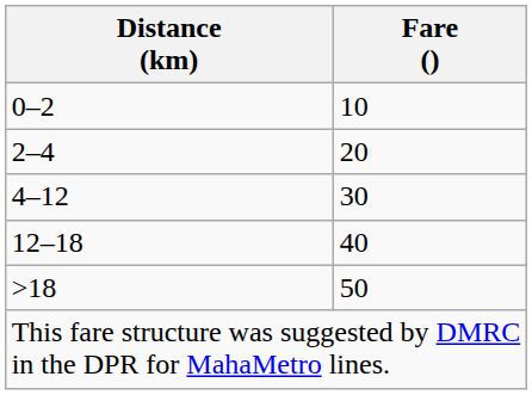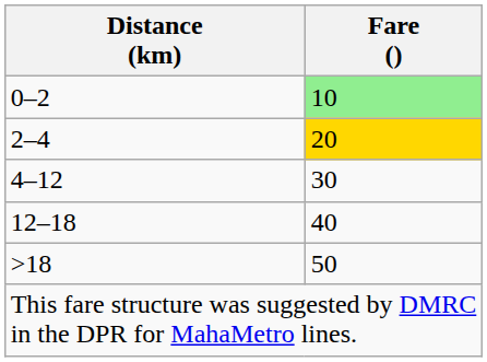0–2 | Fare (): no background -> lightgreen background
2–4 | Fare (): no background -> gold background
